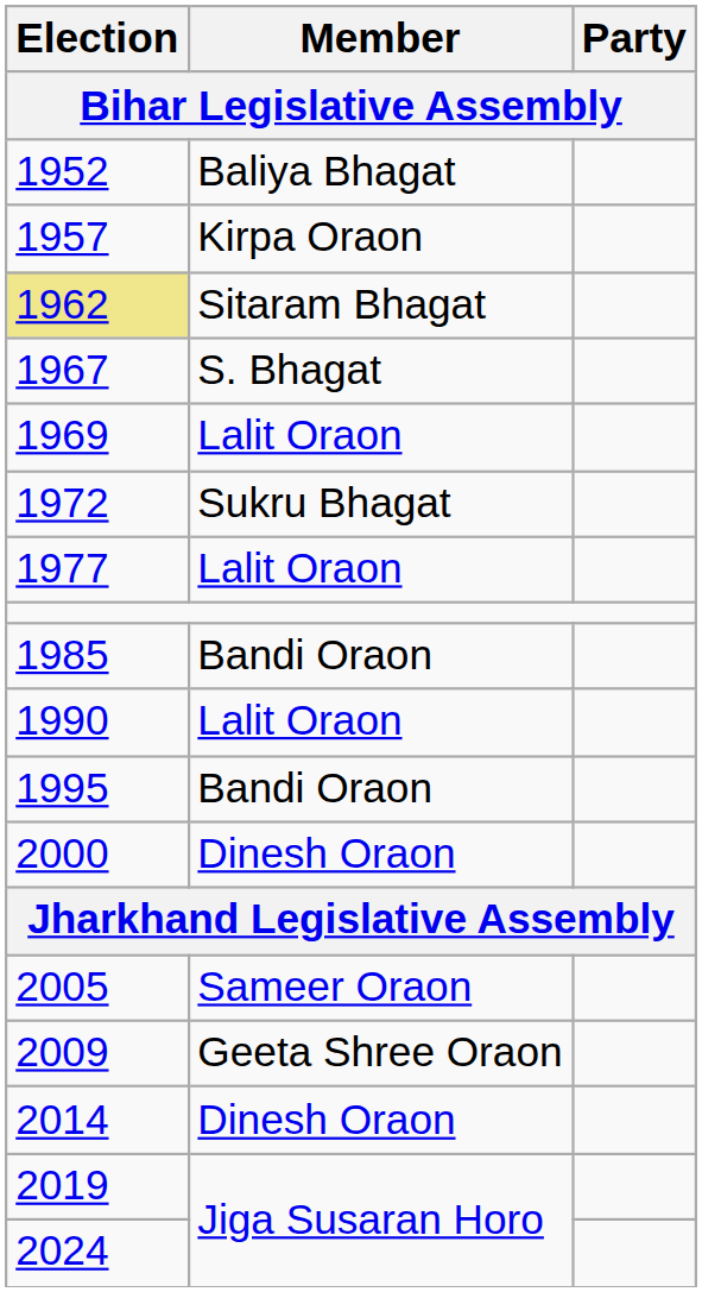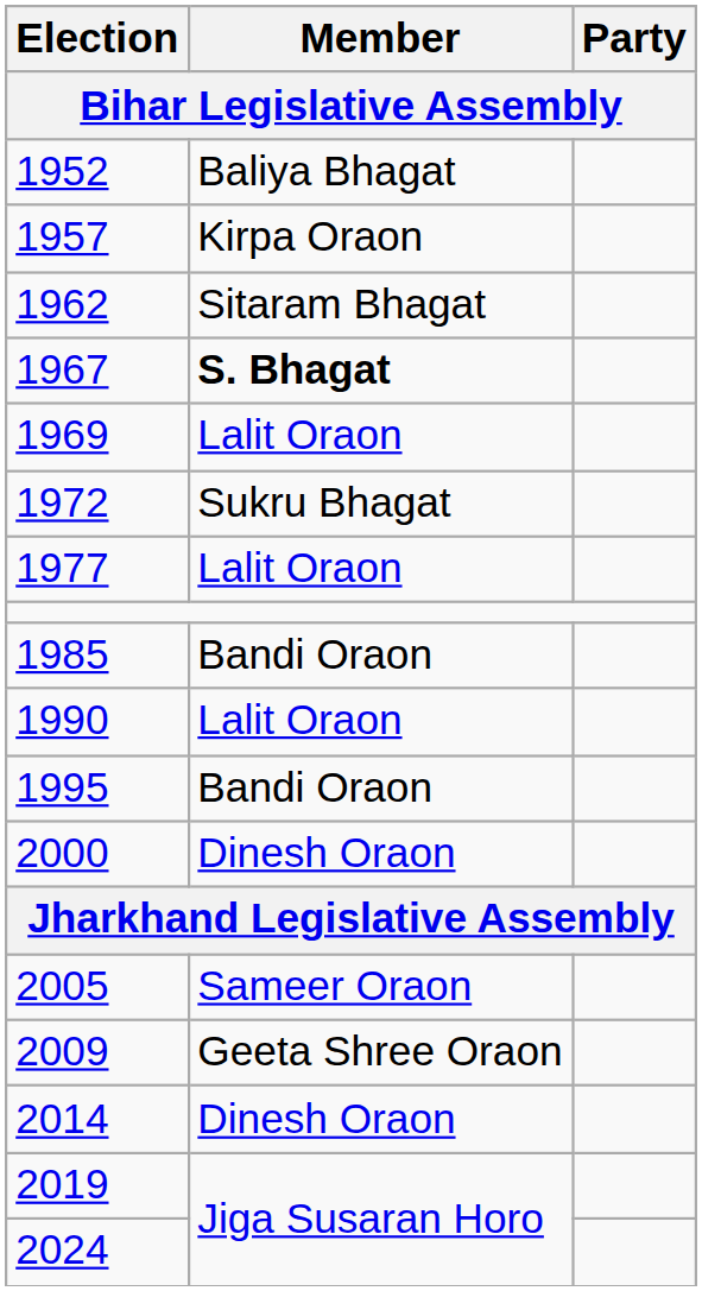1962 | Election: khaki background -> no background
1967 | Member: normal -> bold
